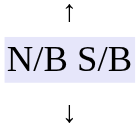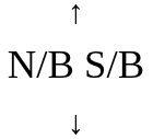row 2 | column 1: lavender background -> no background
